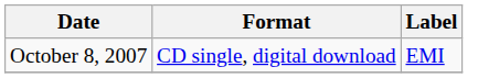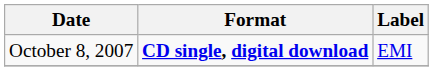October 8, 2007 | Format: normal -> bold
